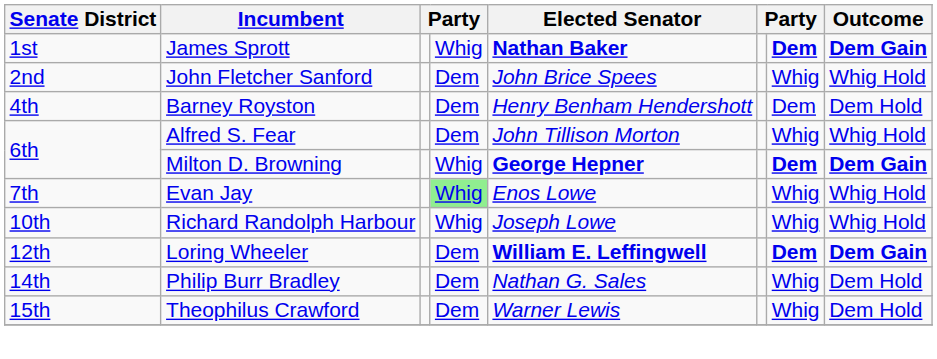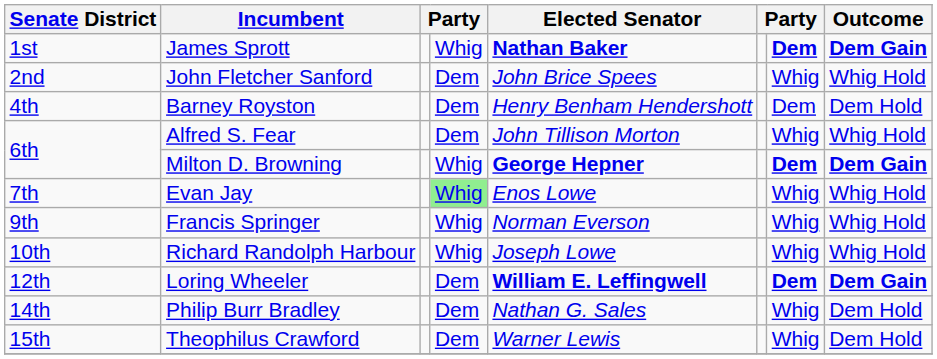+ row: 9th | Francis Springer | Whig | Norman Everson | Whig | Whig Hold
